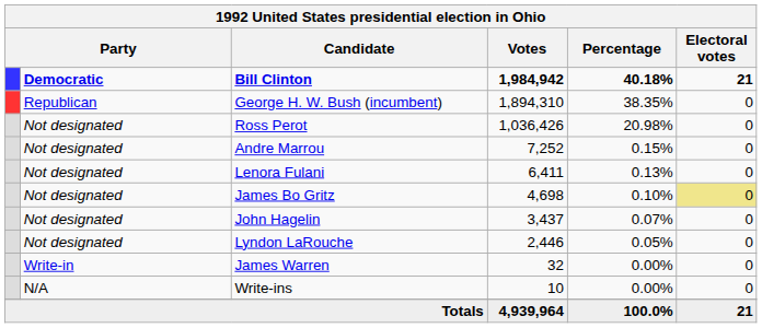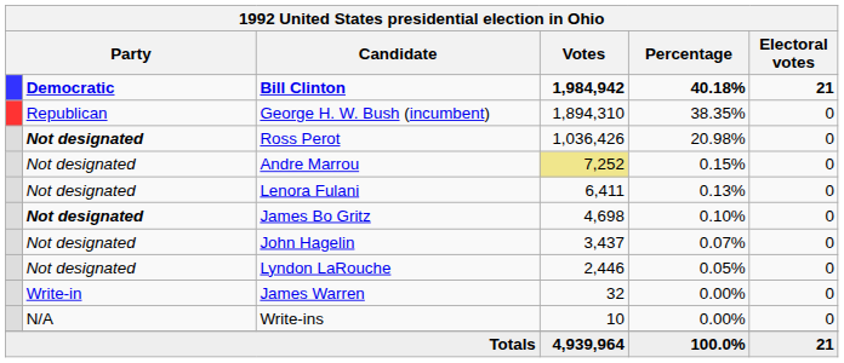Ross Perot | column 2: normal -> bold
Andre Marrou | Votes: no background -> khaki background
James Bo Gritz | column 2: normal -> bold
James Bo Gritz | Electoral votes: khaki background -> no background
